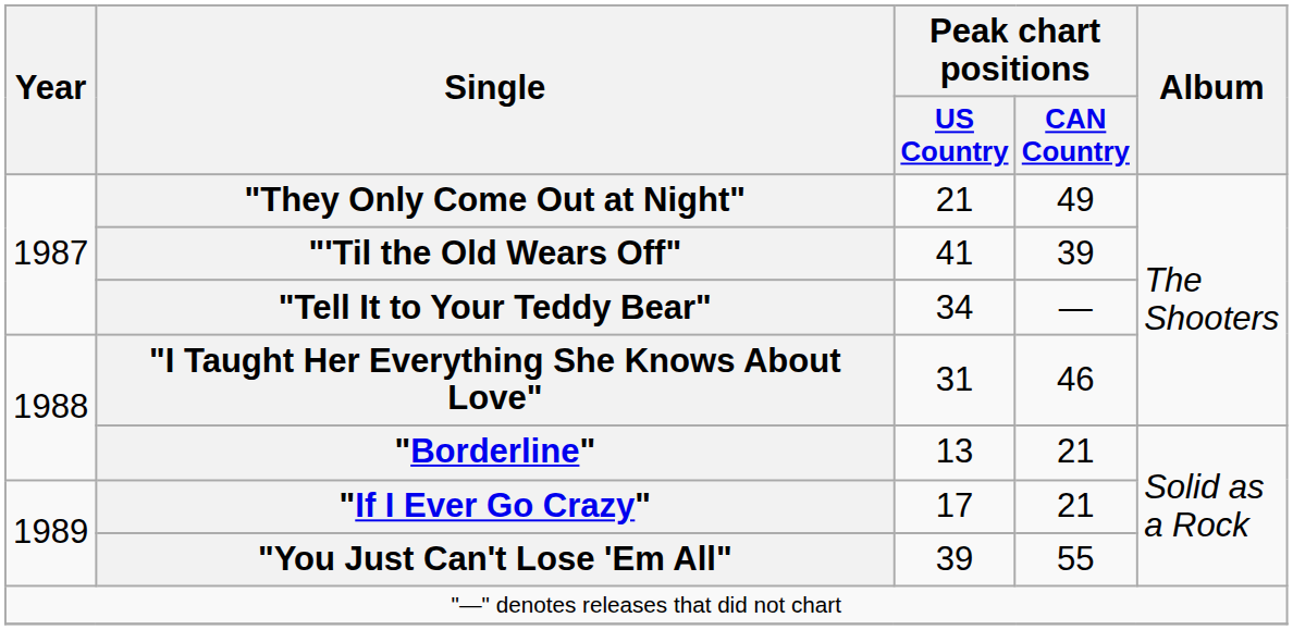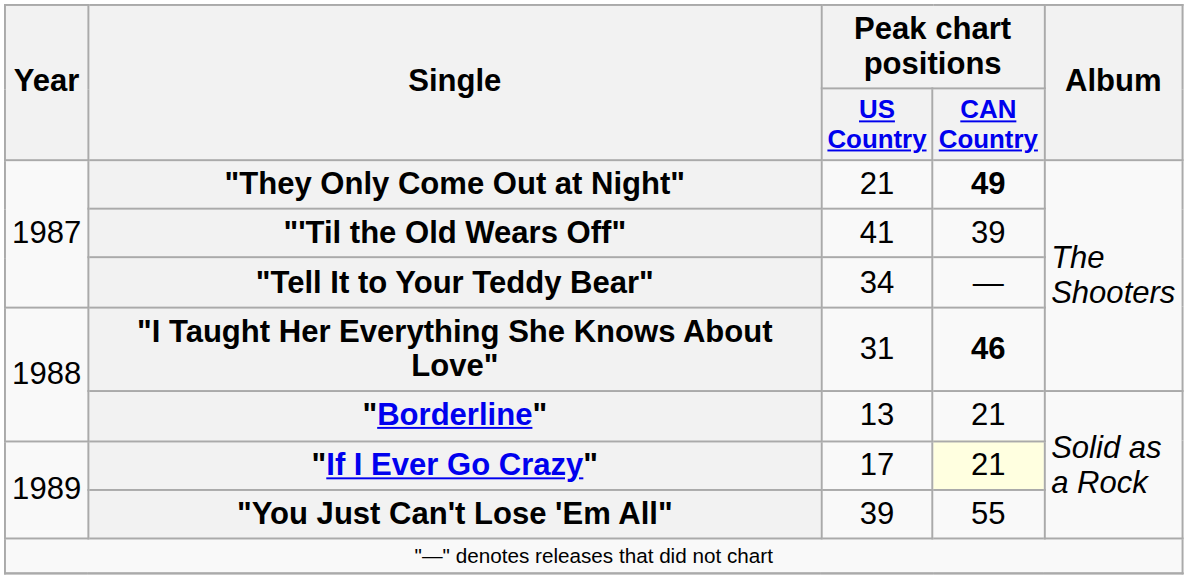"They Only Come Out at Night" | Peak chart positions / CAN Country: normal -> bold
"I Taught Her Everything She Knows About Love" | Peak chart positions / CAN Country: normal -> bold
"If I Ever Go Crazy" | Peak chart positions / CAN Country: no background -> lightyellow background
